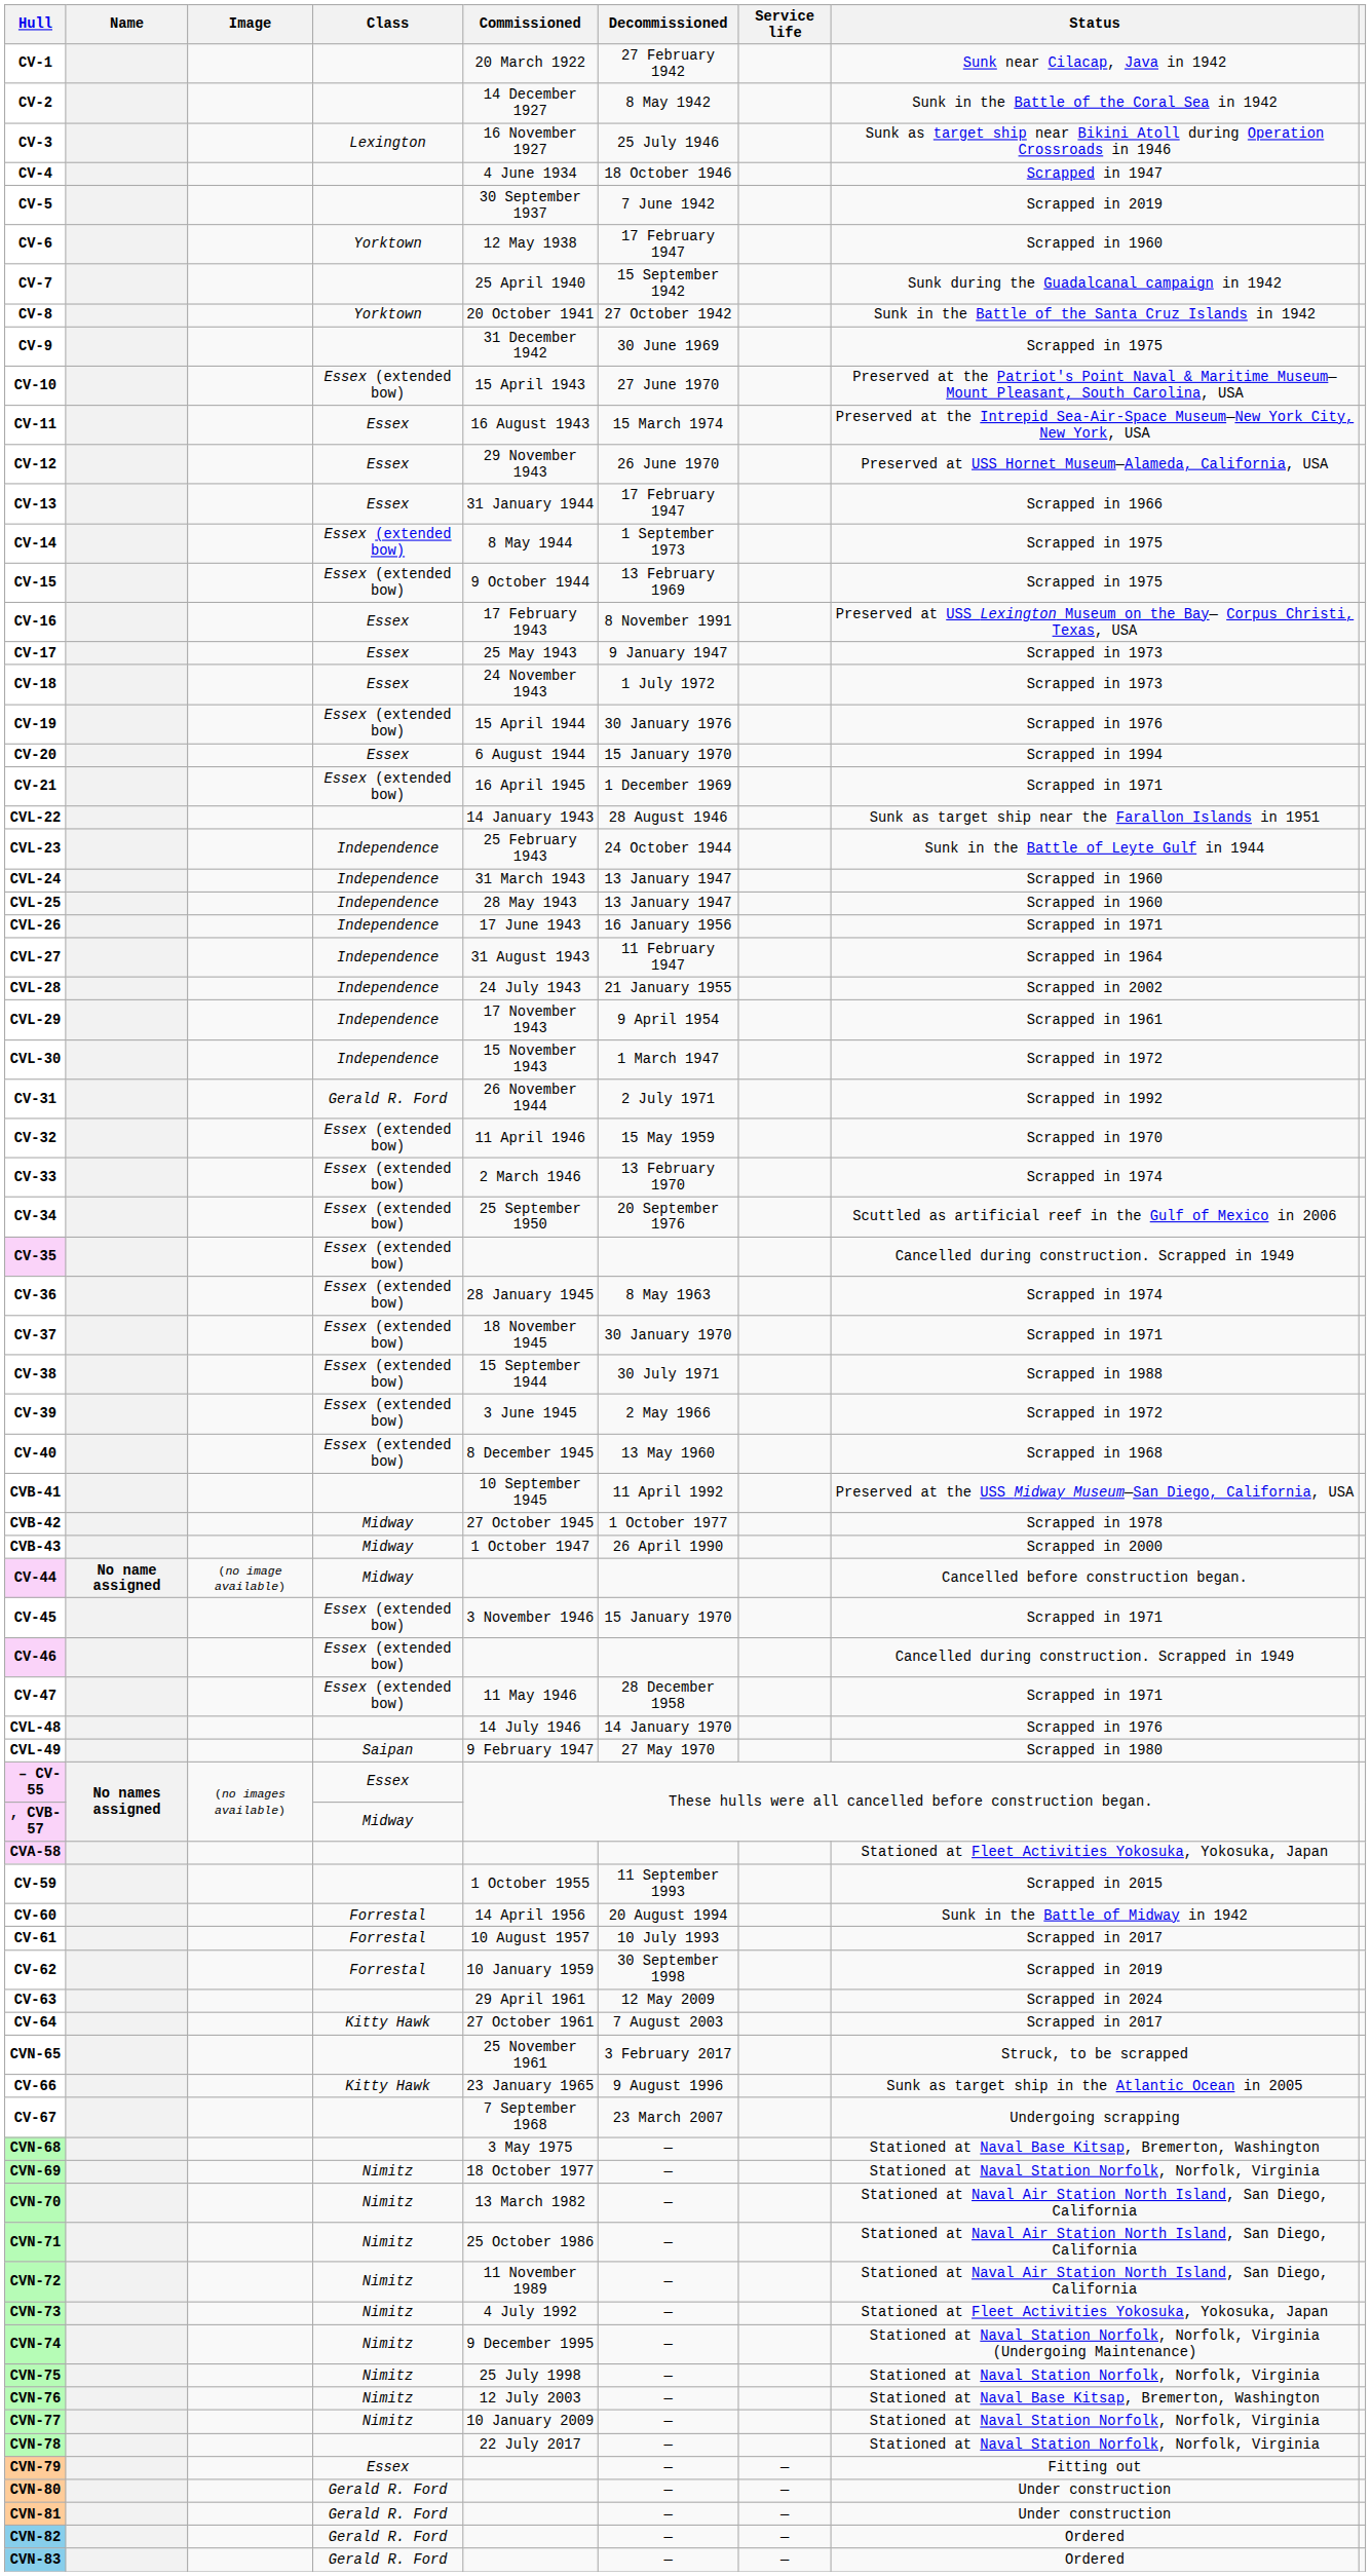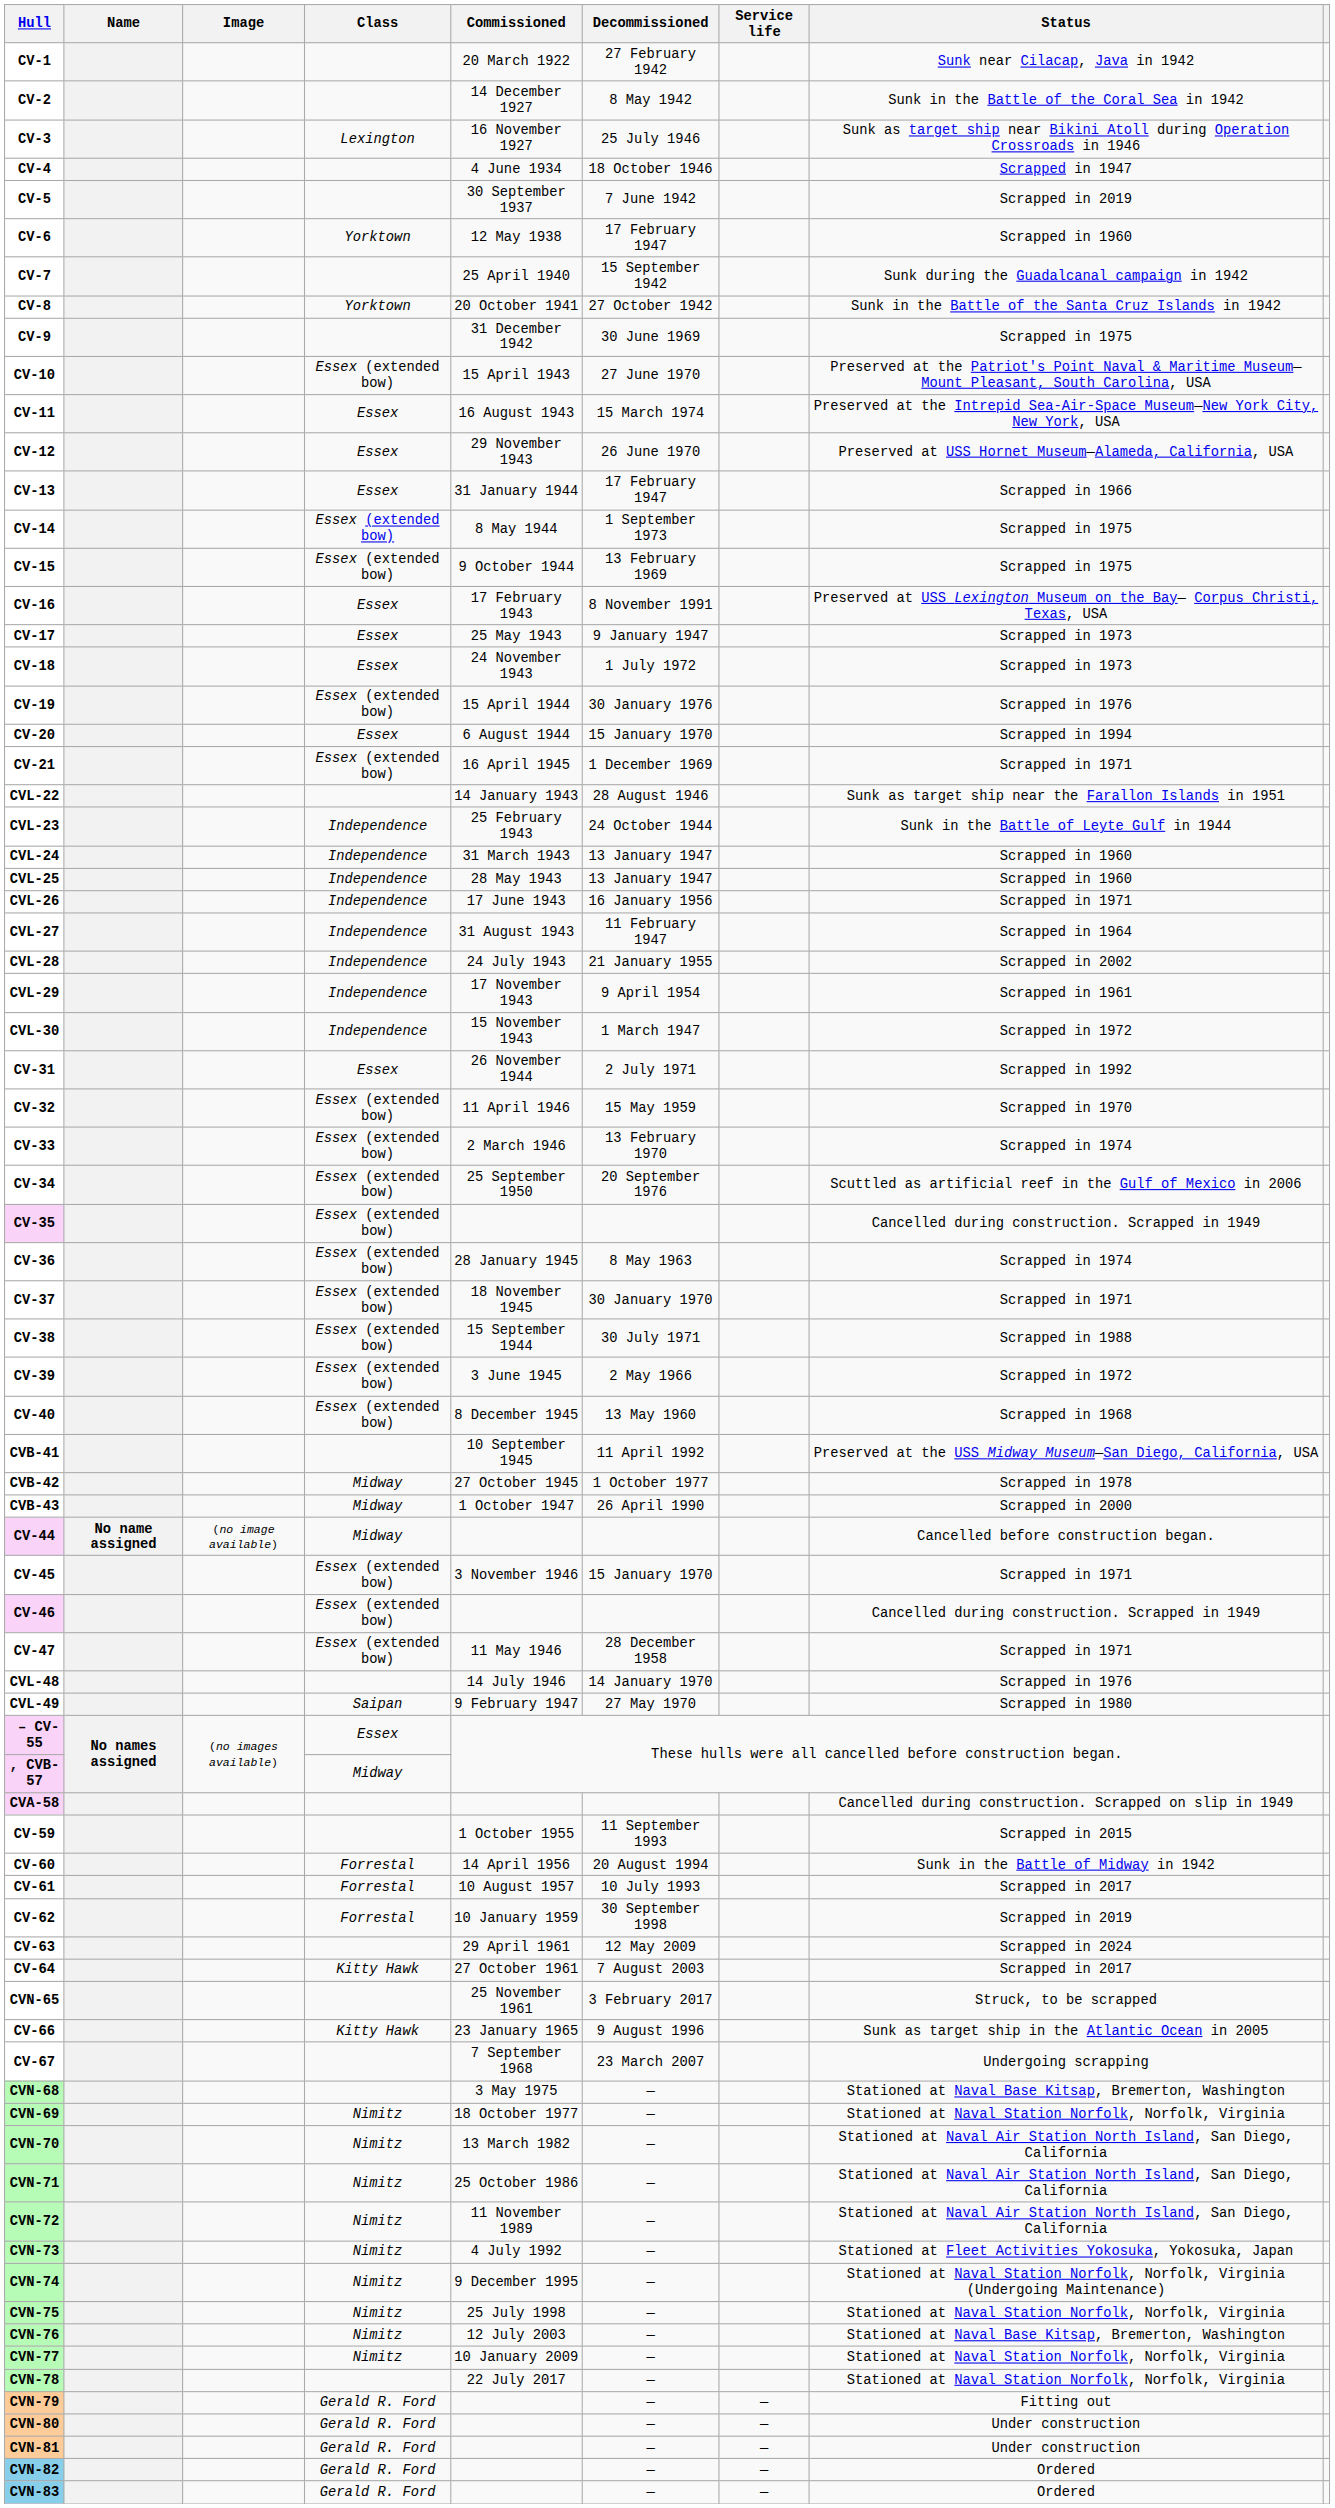CV-31 | Class: Gerald R. Ford -> Essex
CVA-58 | Status: Stationed at Fleet Activities Yokosuka, Yokosuka, Japan -> Cancelled during construction. Scrapped on slip in 1949
CVN-79 | Class: Essex -> Gerald R. Ford
